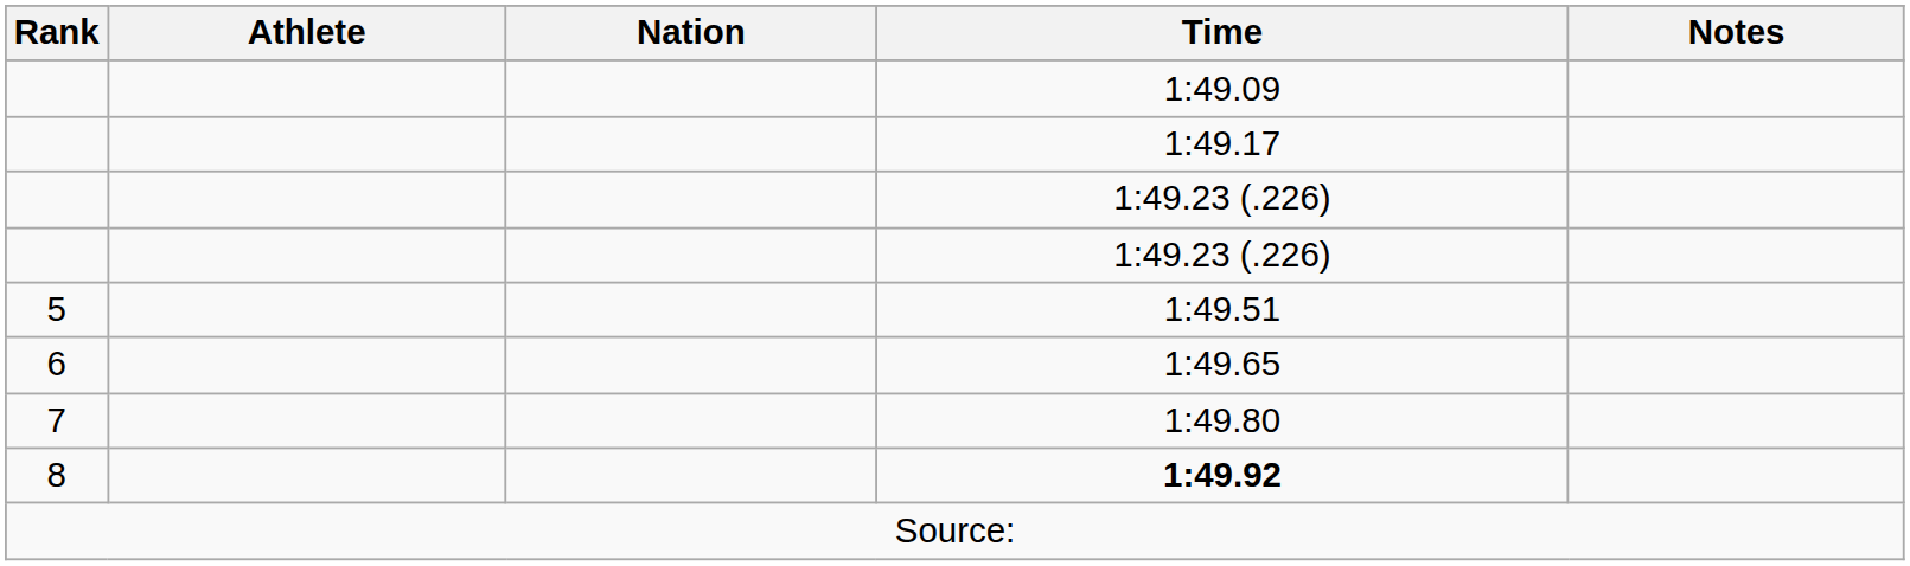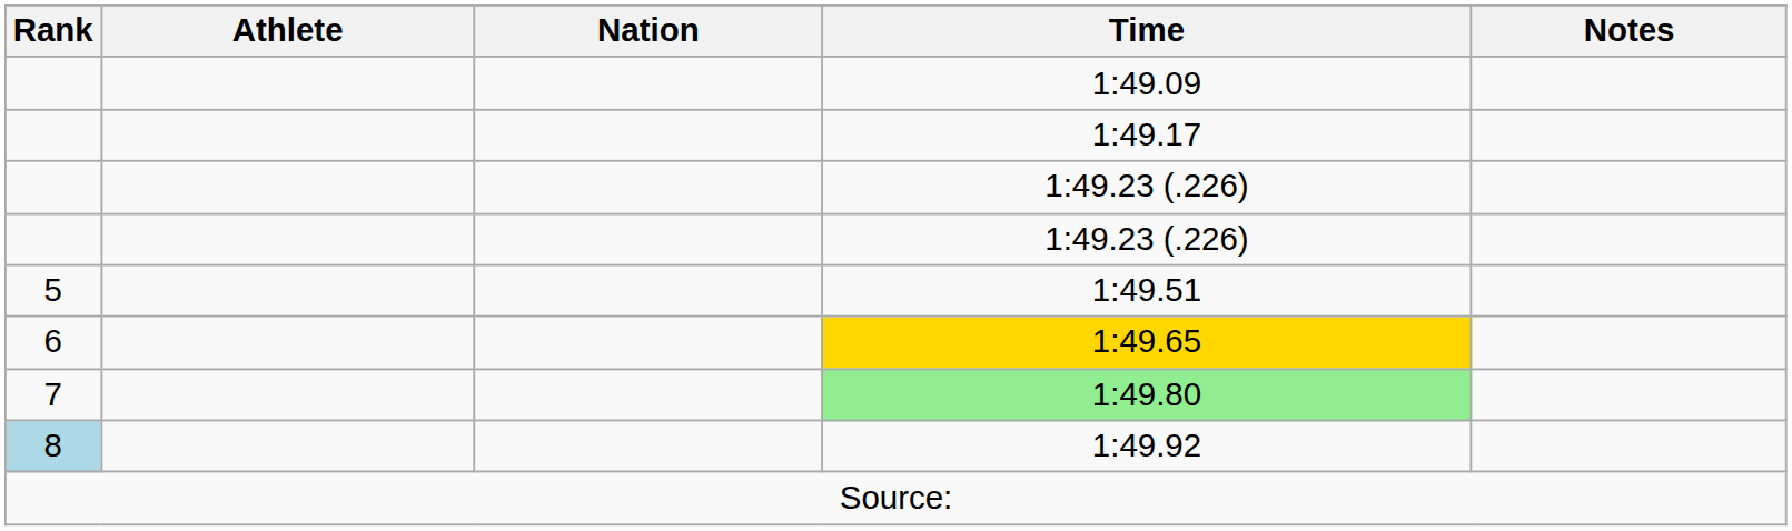1:49.65 | Time: no background -> gold background
1:49.80 | Time: no background -> lightgreen background
1:49.92 | Rank: no background -> lightblue background
1:49.92 | Time: bold -> normal
